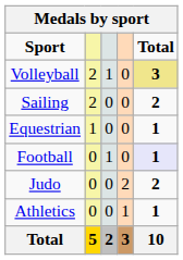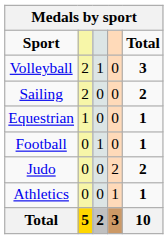Volleyball | Total: khaki background -> no background
Football | Total: lavender background -> no background
